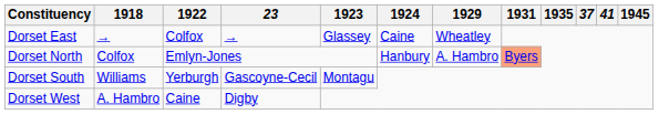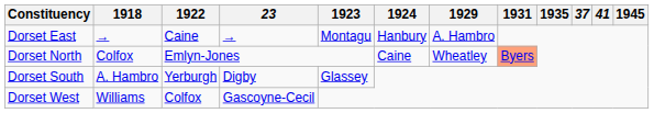Dorset East | 1922: Colfox -> Caine
Dorset East | 1923: Glassey -> Montagu
Dorset East | 1924: Caine -> Hanbury
Dorset East | 1929: Wheatley -> A. Hambro
Dorset North | 1924: Hanbury -> Caine
Dorset North | 1929: A. Hambro -> Wheatley
Dorset South | 1918: Williams -> A. Hambro
Dorset South | 23: Gascoyne-Cecil -> Digby
Dorset South | 1923: Montagu -> Glassey
Dorset West | 1918: A. Hambro -> Williams
Dorset West | 1922: Caine -> Colfox
Dorset West | 23: Digby -> Gascoyne-Cecil
